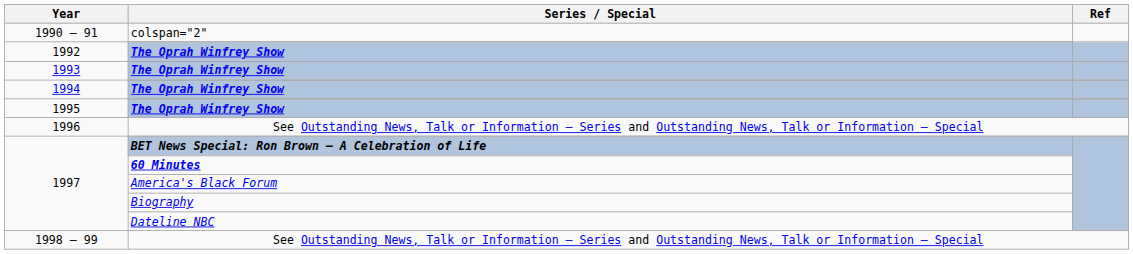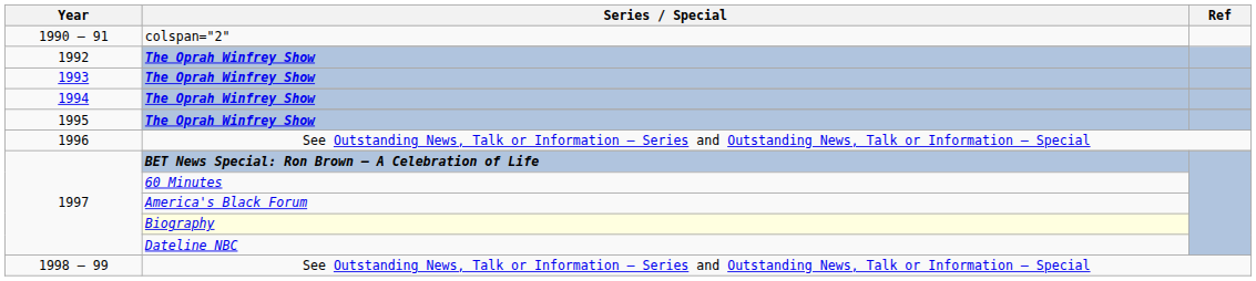60 Minutes | Series / Special: bold -> normal
Biography | Series / Special: no background -> lightyellow background
